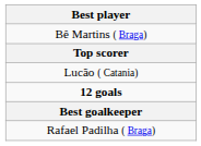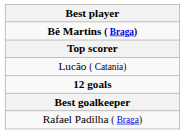row 2 | column 1: normal -> bold
